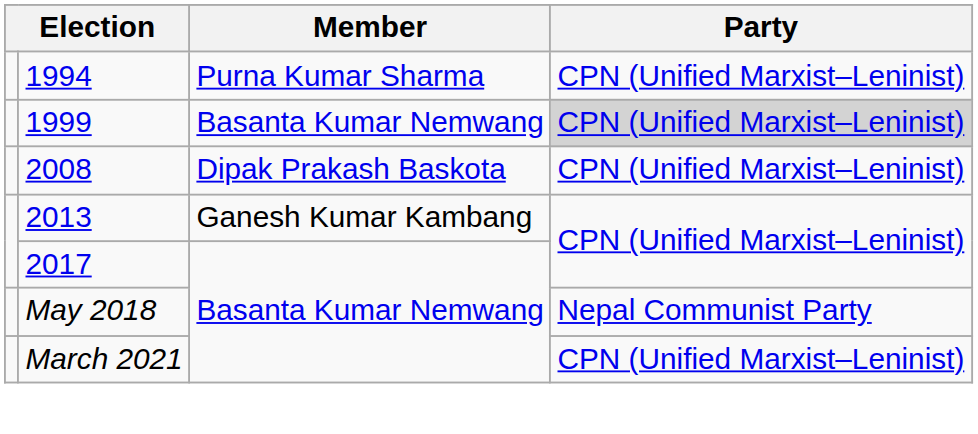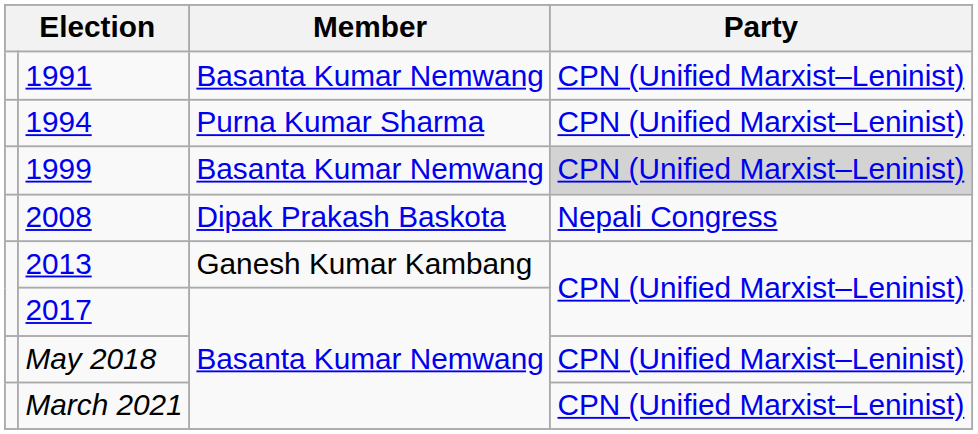+ row: 1991 | Basanta Kumar Nemwang | CPN (Unified Marxist–Leninist)
2008 | Party: CPN (Unified Marxist–Leninist) -> Nepali Congress
May 2018 | Party: Nepal Communist Party -> CPN (Unified Marxist–Leninist)
